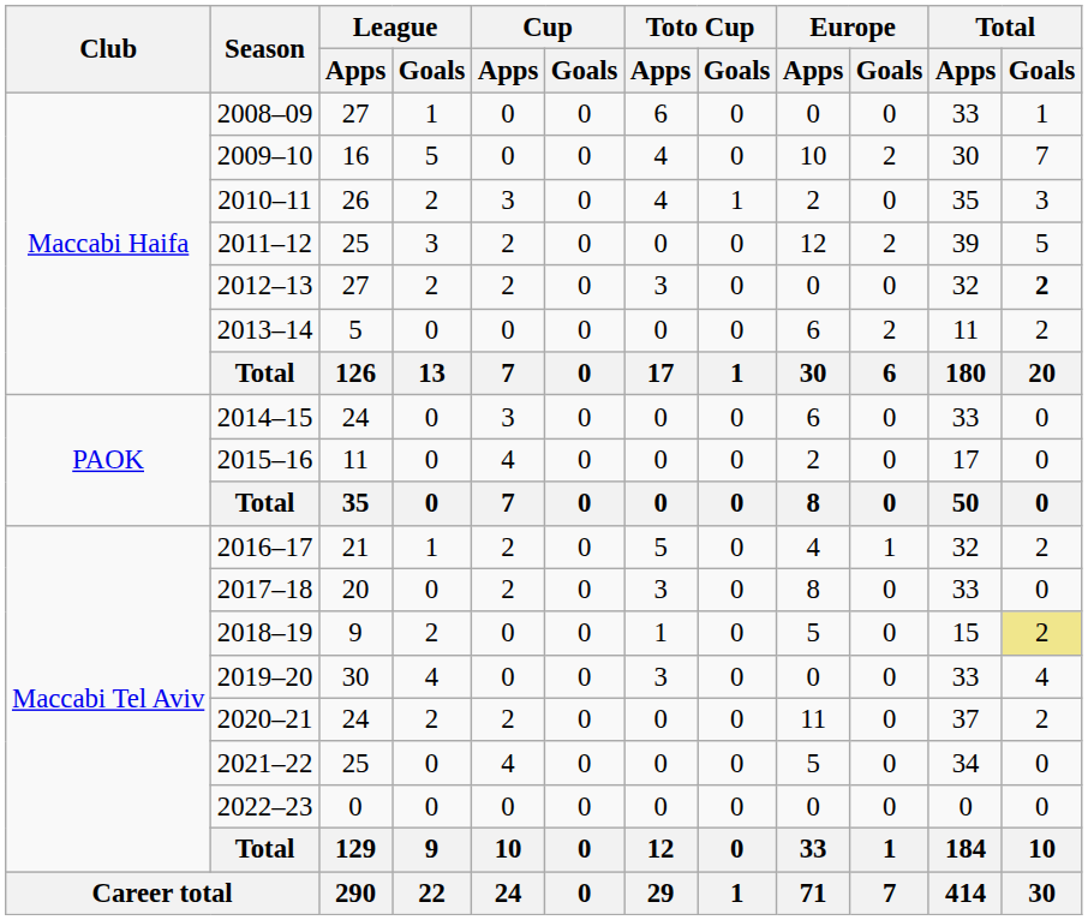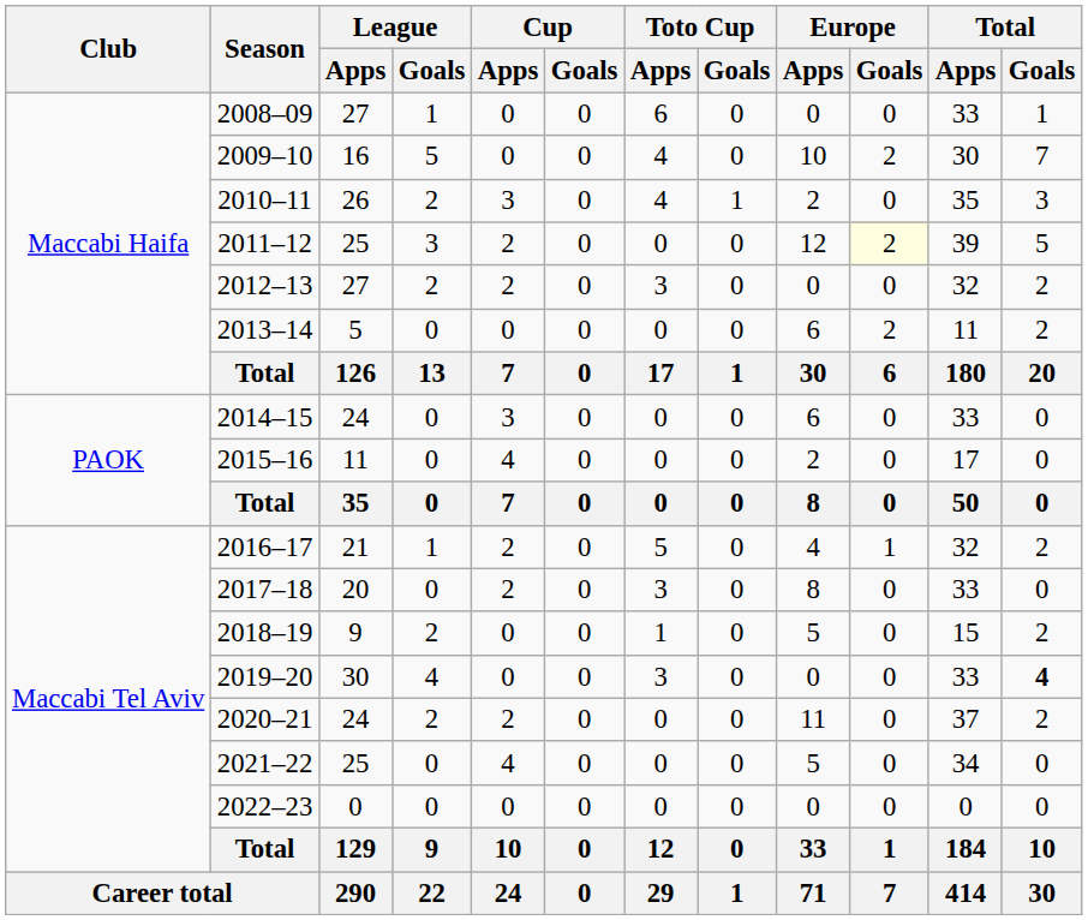2011–12 | Europe / Goals: no background -> lightyellow background
2012–13 | Total / Goals: bold -> normal
2018–19 | Total / Goals: khaki background -> no background
2019–20 | Total / Goals: normal -> bold
